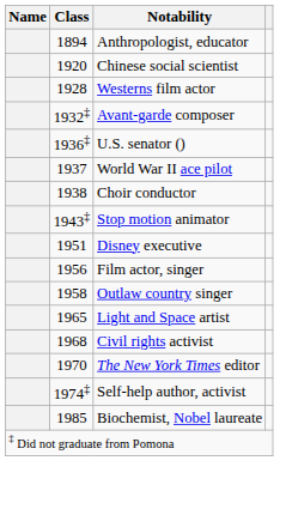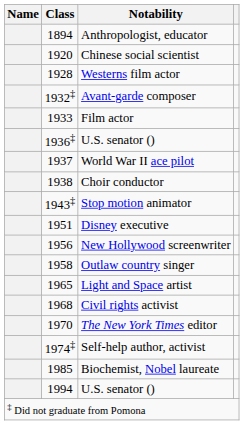+ row: 1933 | Film actor
- row: 1956 | Film actor, singer
+ row: 1956 | New Hollywood screenwriter
+ row: 1994 | U.S. senator ()
